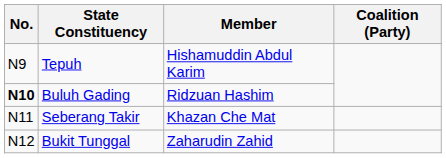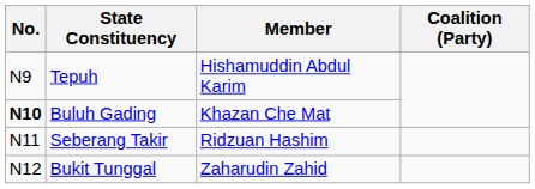Buluh Gading | Member: Ridzuan Hashim -> Khazan Che Mat
Seberang Takir | Member: Khazan Che Mat -> Ridzuan Hashim
